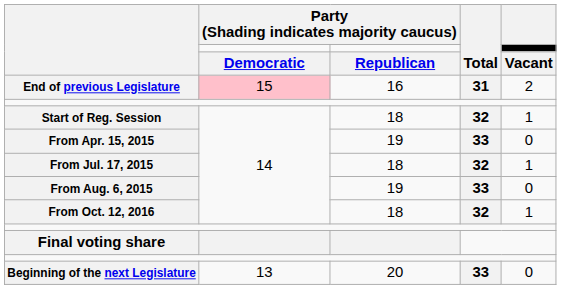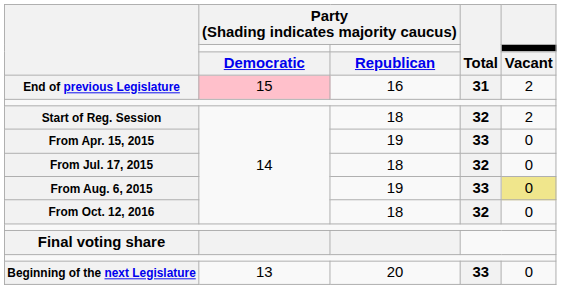Start of Reg. Session | column 5: 1 -> 2
From Jul. 17, 2015 | column 5: 1 -> 0
From Aug. 6, 2015 | column 5: no background -> khaki background
From Oct. 12, 2016 | column 5: 1 -> 0
